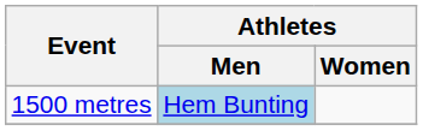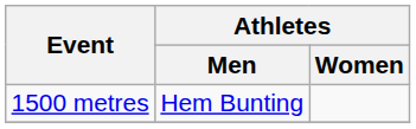1500 metres | Athletes / Men: lightblue background -> no background
